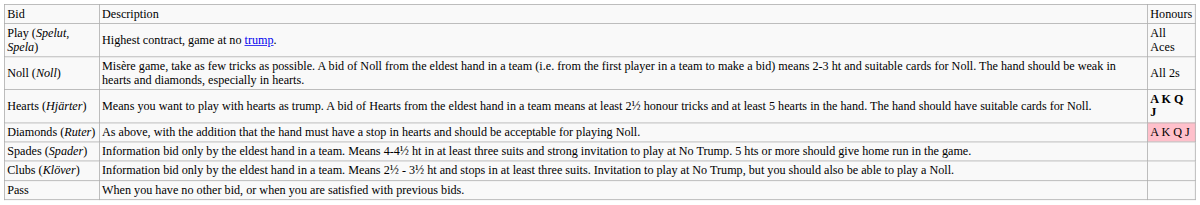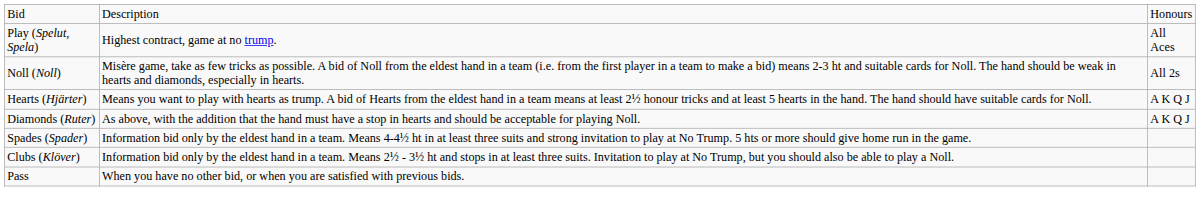Hearts (Hjärter) | column 3: bold -> normal
Diamonds (Ruter) | column 3: pink background -> no background
